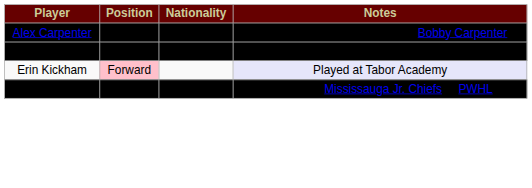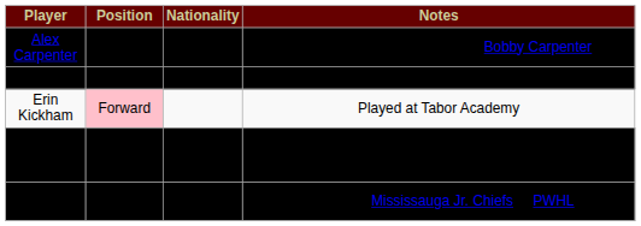Erin Kickham | Notes: lavender background -> no background
+ row: Megan Miller | Goaltender | She was a 2011 Team USA U-18 World Championship team member. In addition, she led the Chicago Mission to four straight Illinois state championships
